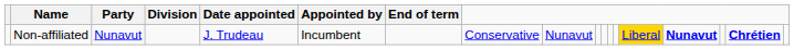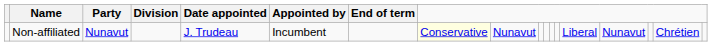Non-affiliated | column 8: no background -> lightyellow background
Non-affiliated | column 14: gold background -> no background
Non-affiliated | column 15: bold -> normal
Non-affiliated | column 17: bold -> normal
